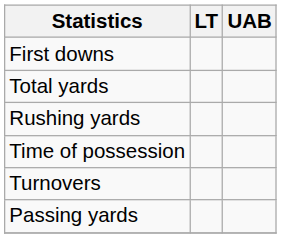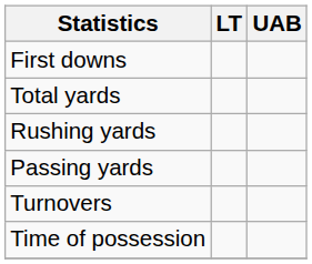rows swapped: Passing yards <-> Time of possession
